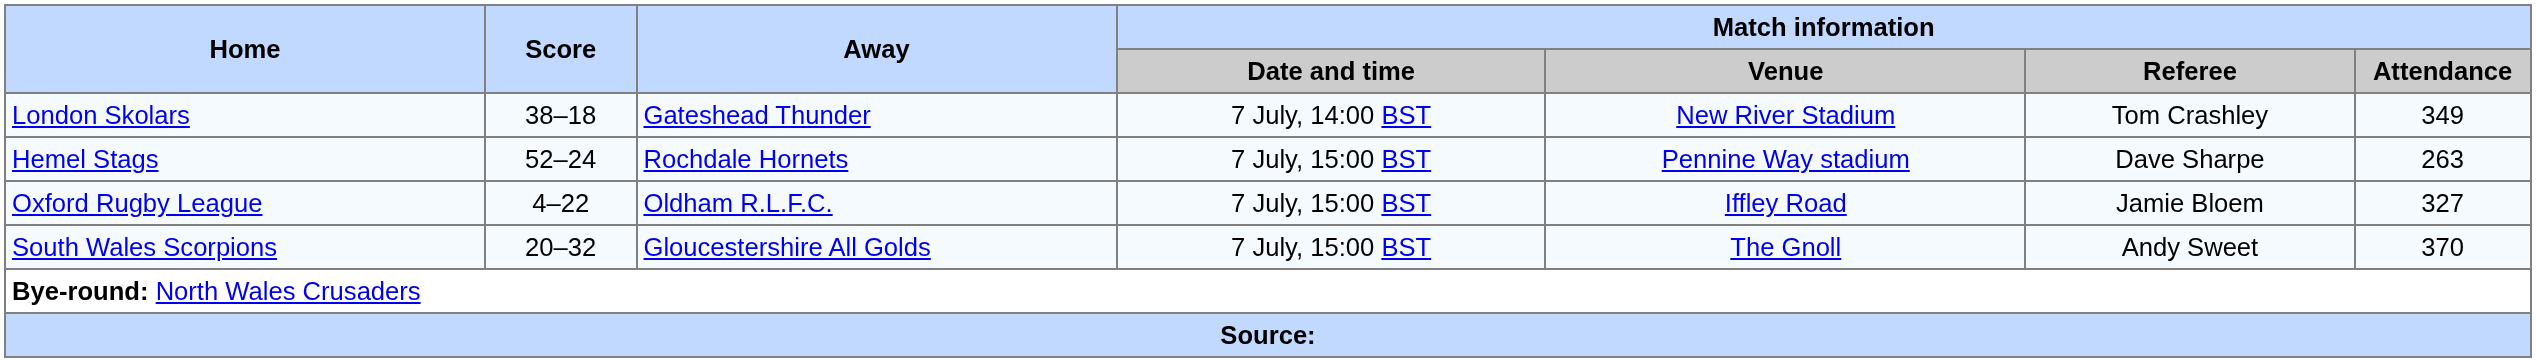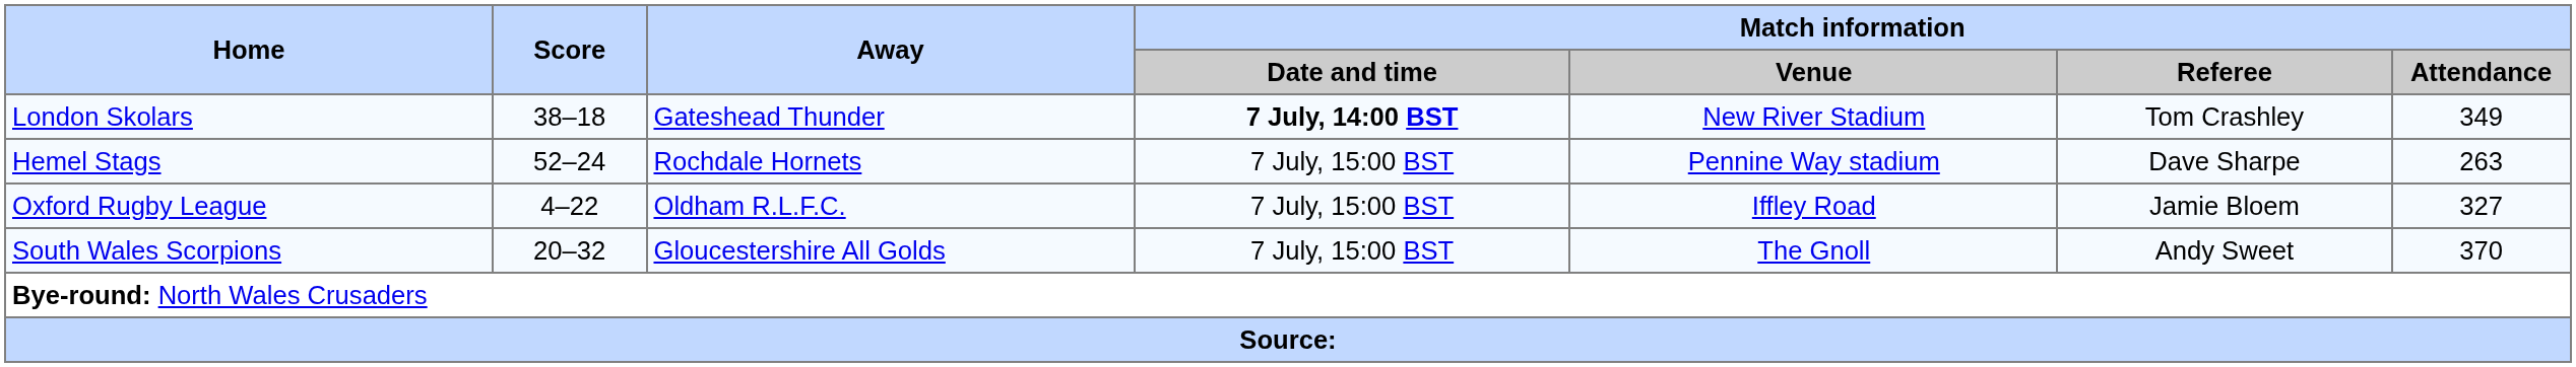London Skolars | Match information / Date and time: normal -> bold
